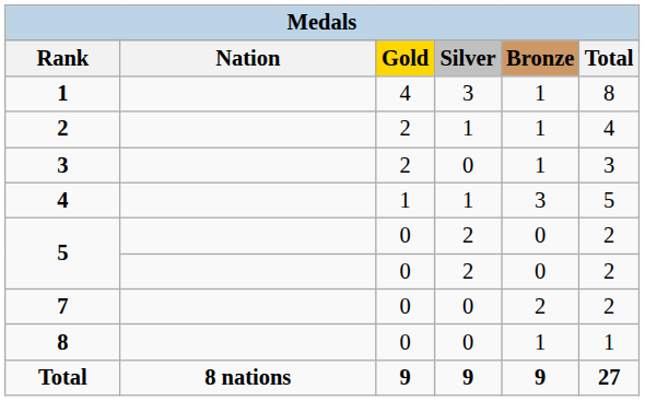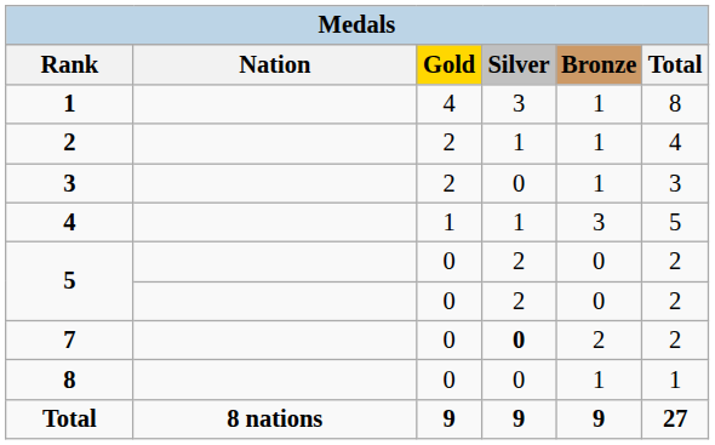7 | column 4: normal -> bold
